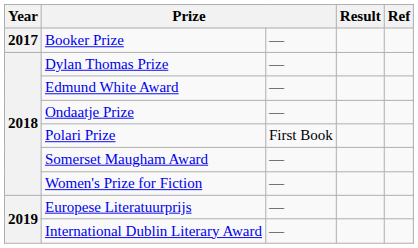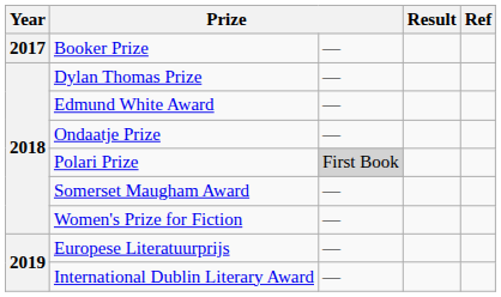Polari Prize | column 3: no background -> lightgrey background
